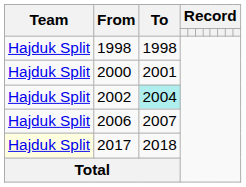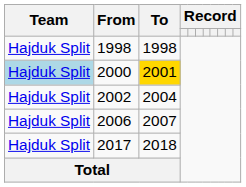2000 | Team: no background -> lightblue background
2000 | To: no background -> gold background
2002 | To: paleturquoise background -> no background
2017 | Team: lightyellow background -> no background
